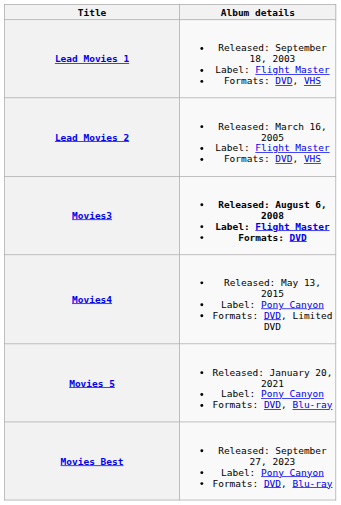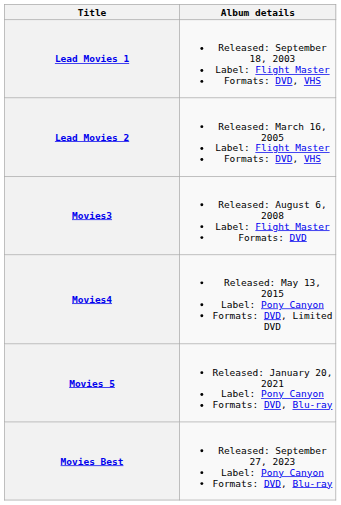Movies3 | Album details: bold -> normal
